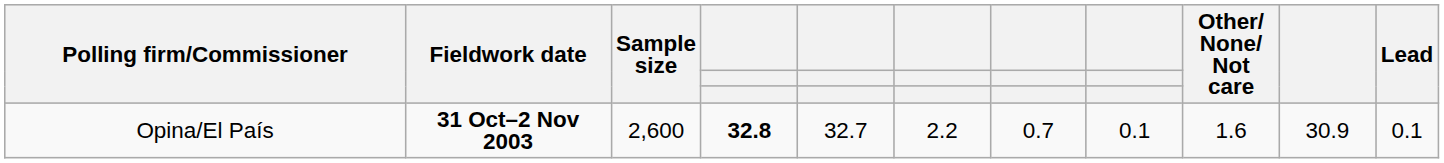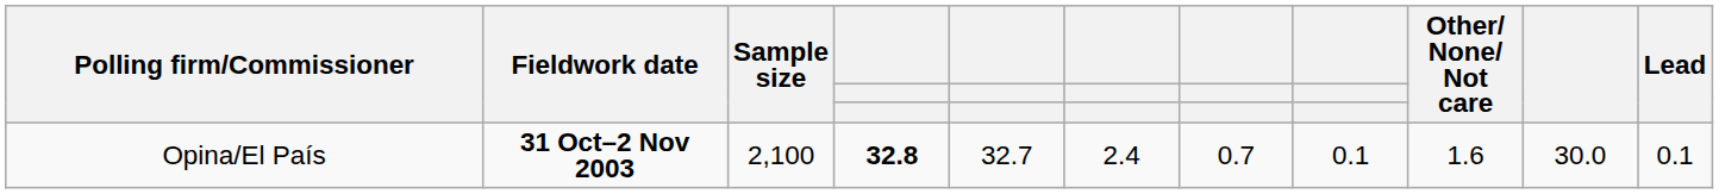Opina/El País | Sample size: 2,600 -> 2,100
Opina/El País | column 6: 2.2 -> 2.4
Opina/El País | column 10: 30.9 -> 30.0
